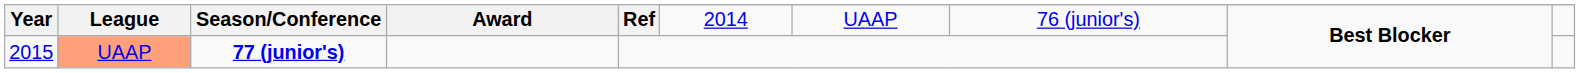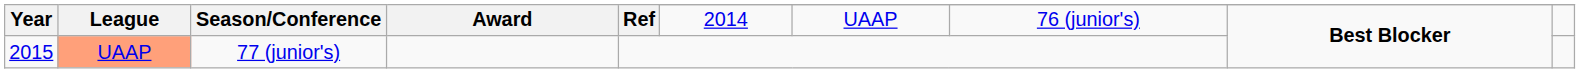2015 | Season/Conference: bold -> normal
